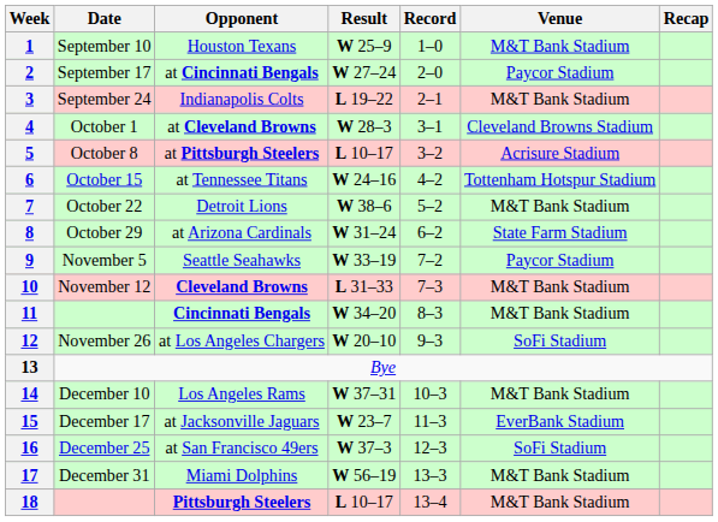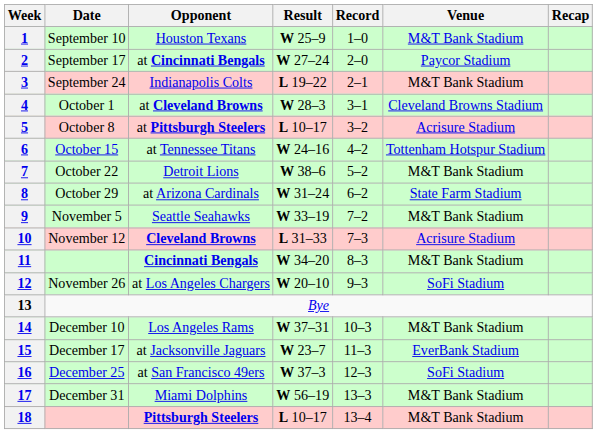9 | Venue: Paycor Stadium -> M&T Bank Stadium
10 | Venue: M&T Bank Stadium -> Acrisure Stadium
